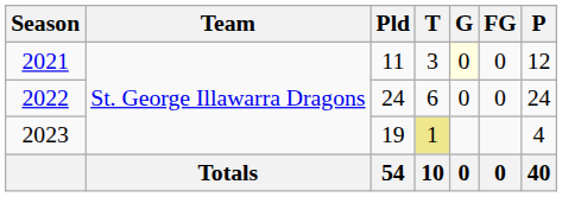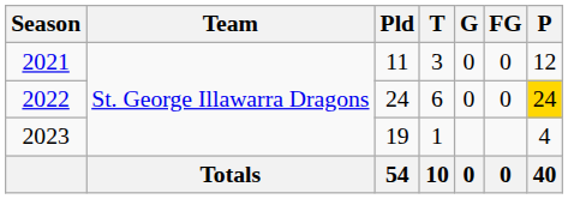2021 | G: lightyellow background -> no background
2022 | P: no background -> gold background
2023 | T: khaki background -> no background
